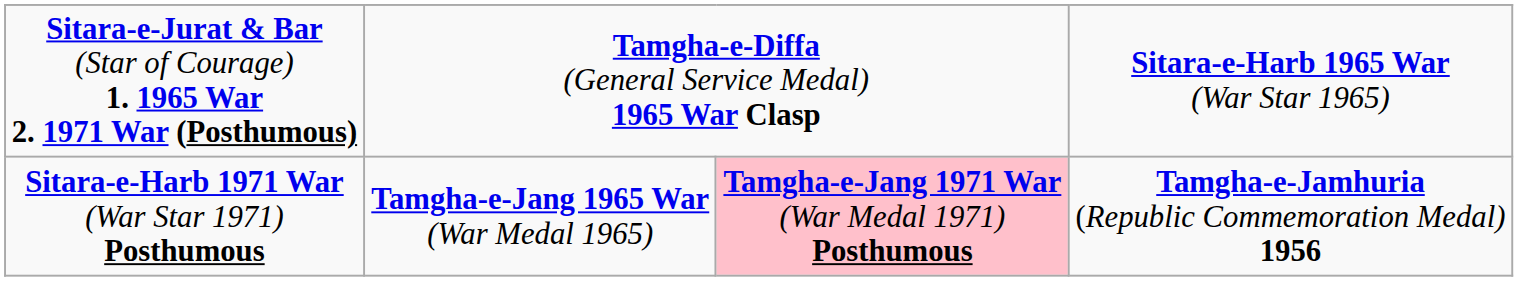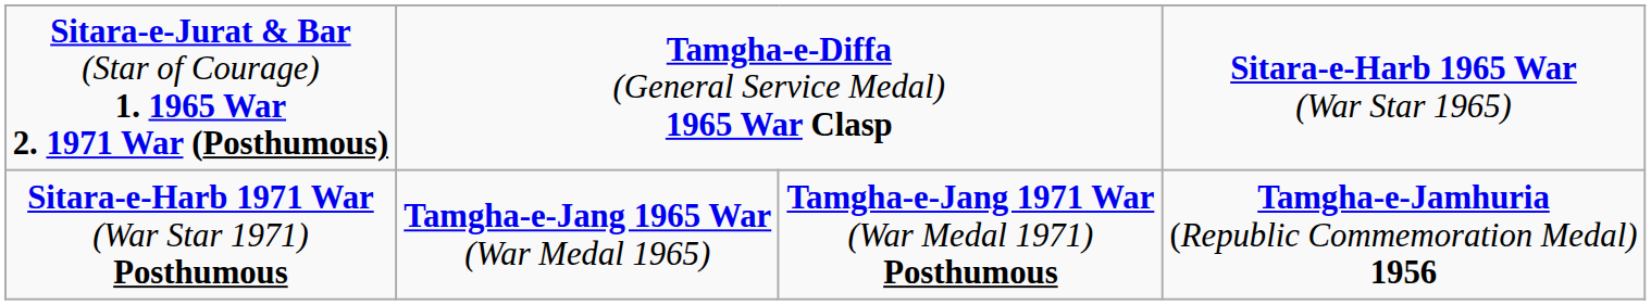Sitara-e-Harb 1971 War (War Star 1971) Posthumous | column 3: pink background -> no background
